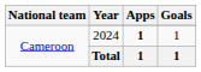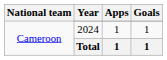2024 | Apps: bold -> normal
